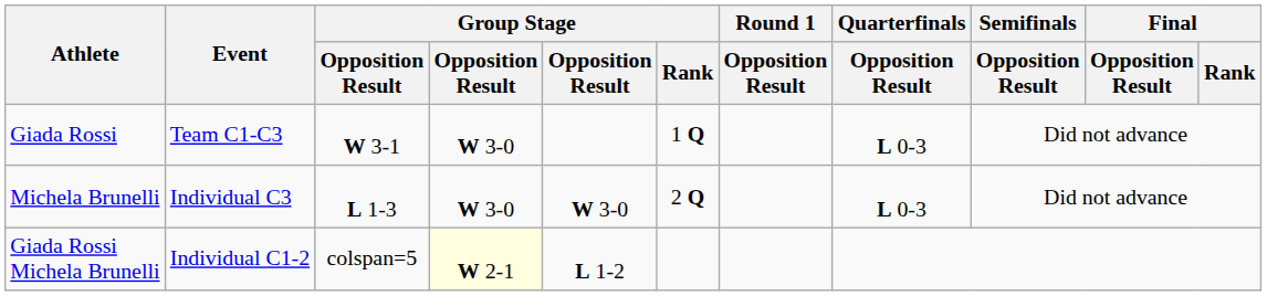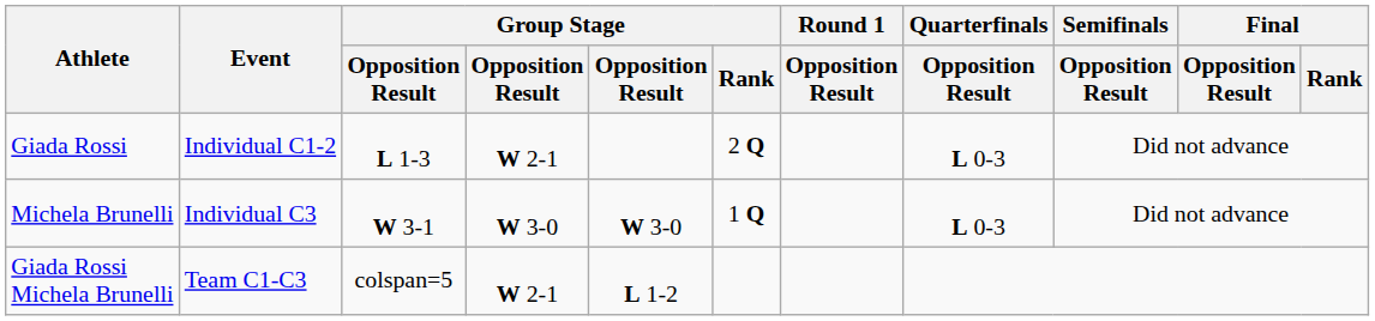Giada Rossi | Event: Team C1-C3 -> Individual C1-2
Giada Rossi | column 3: W 3-1 -> L 1-3
Giada Rossi | column 4: W 3-0 -> W 2-1
Giada Rossi | Group Stage / Rank: 1 Q -> 2 Q
Michela Brunelli | column 3: L 1-3 -> W 3-1
Michela Brunelli | Group Stage / Rank: 2 Q -> 1 Q
Giada Rossi Michela Brunelli | Event: Individual C1-2 -> Team C1-C3
Giada Rossi Michela Brunelli | column 4: lightyellow background -> no background
